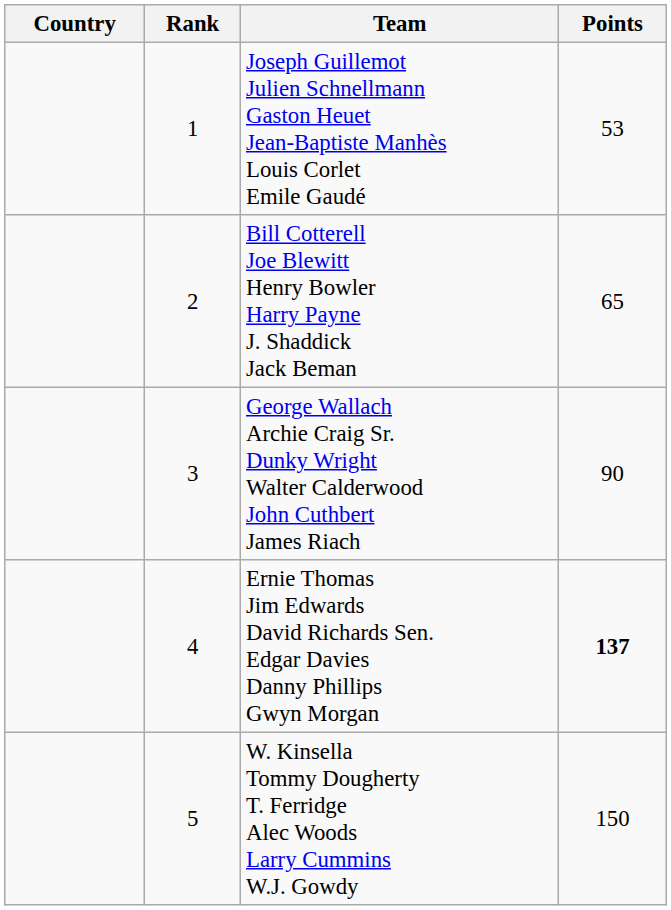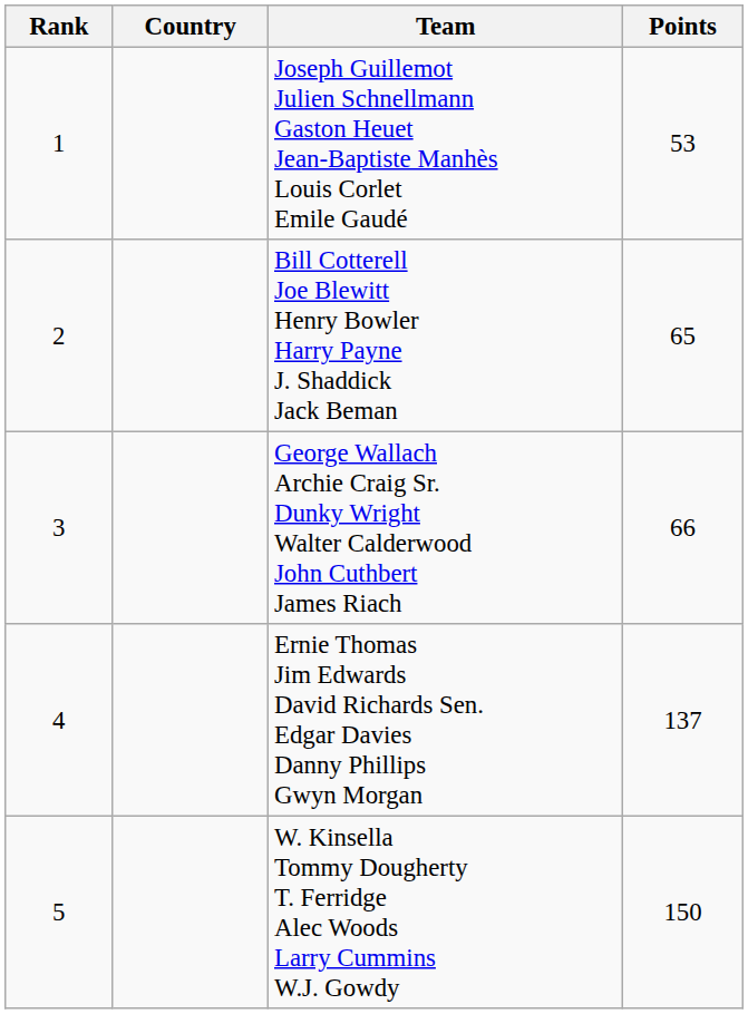columns swapped: Rank <-> Country
row 4 | Points: 90 -> 66
row 5 | Points: bold -> normal
